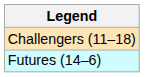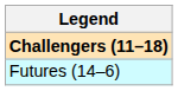row 2 | column 1: normal -> bold
